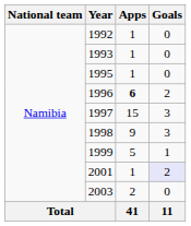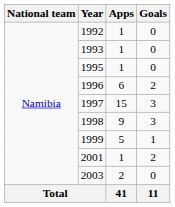1996 | Apps: bold -> normal
2001 | Goals: lavender background -> no background
